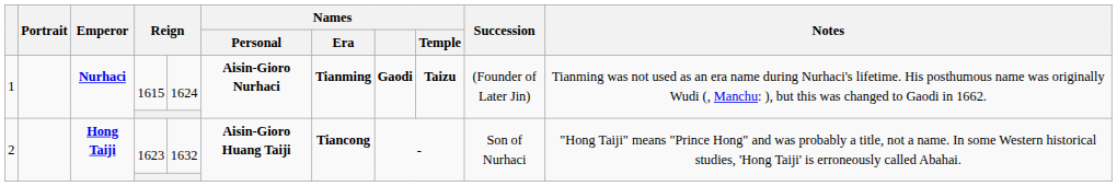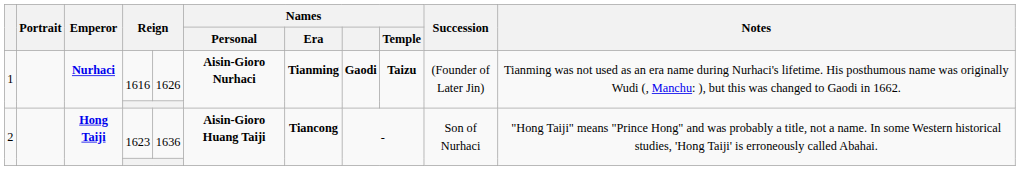row 3 | column 4: 1615 -> 1616
row 3 | column 5: 1624 -> 1626
row 5 | column 5: 1632 -> 1636
